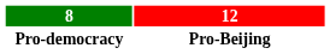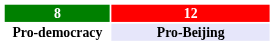Pro-democracy | 12: no background -> lavender background
